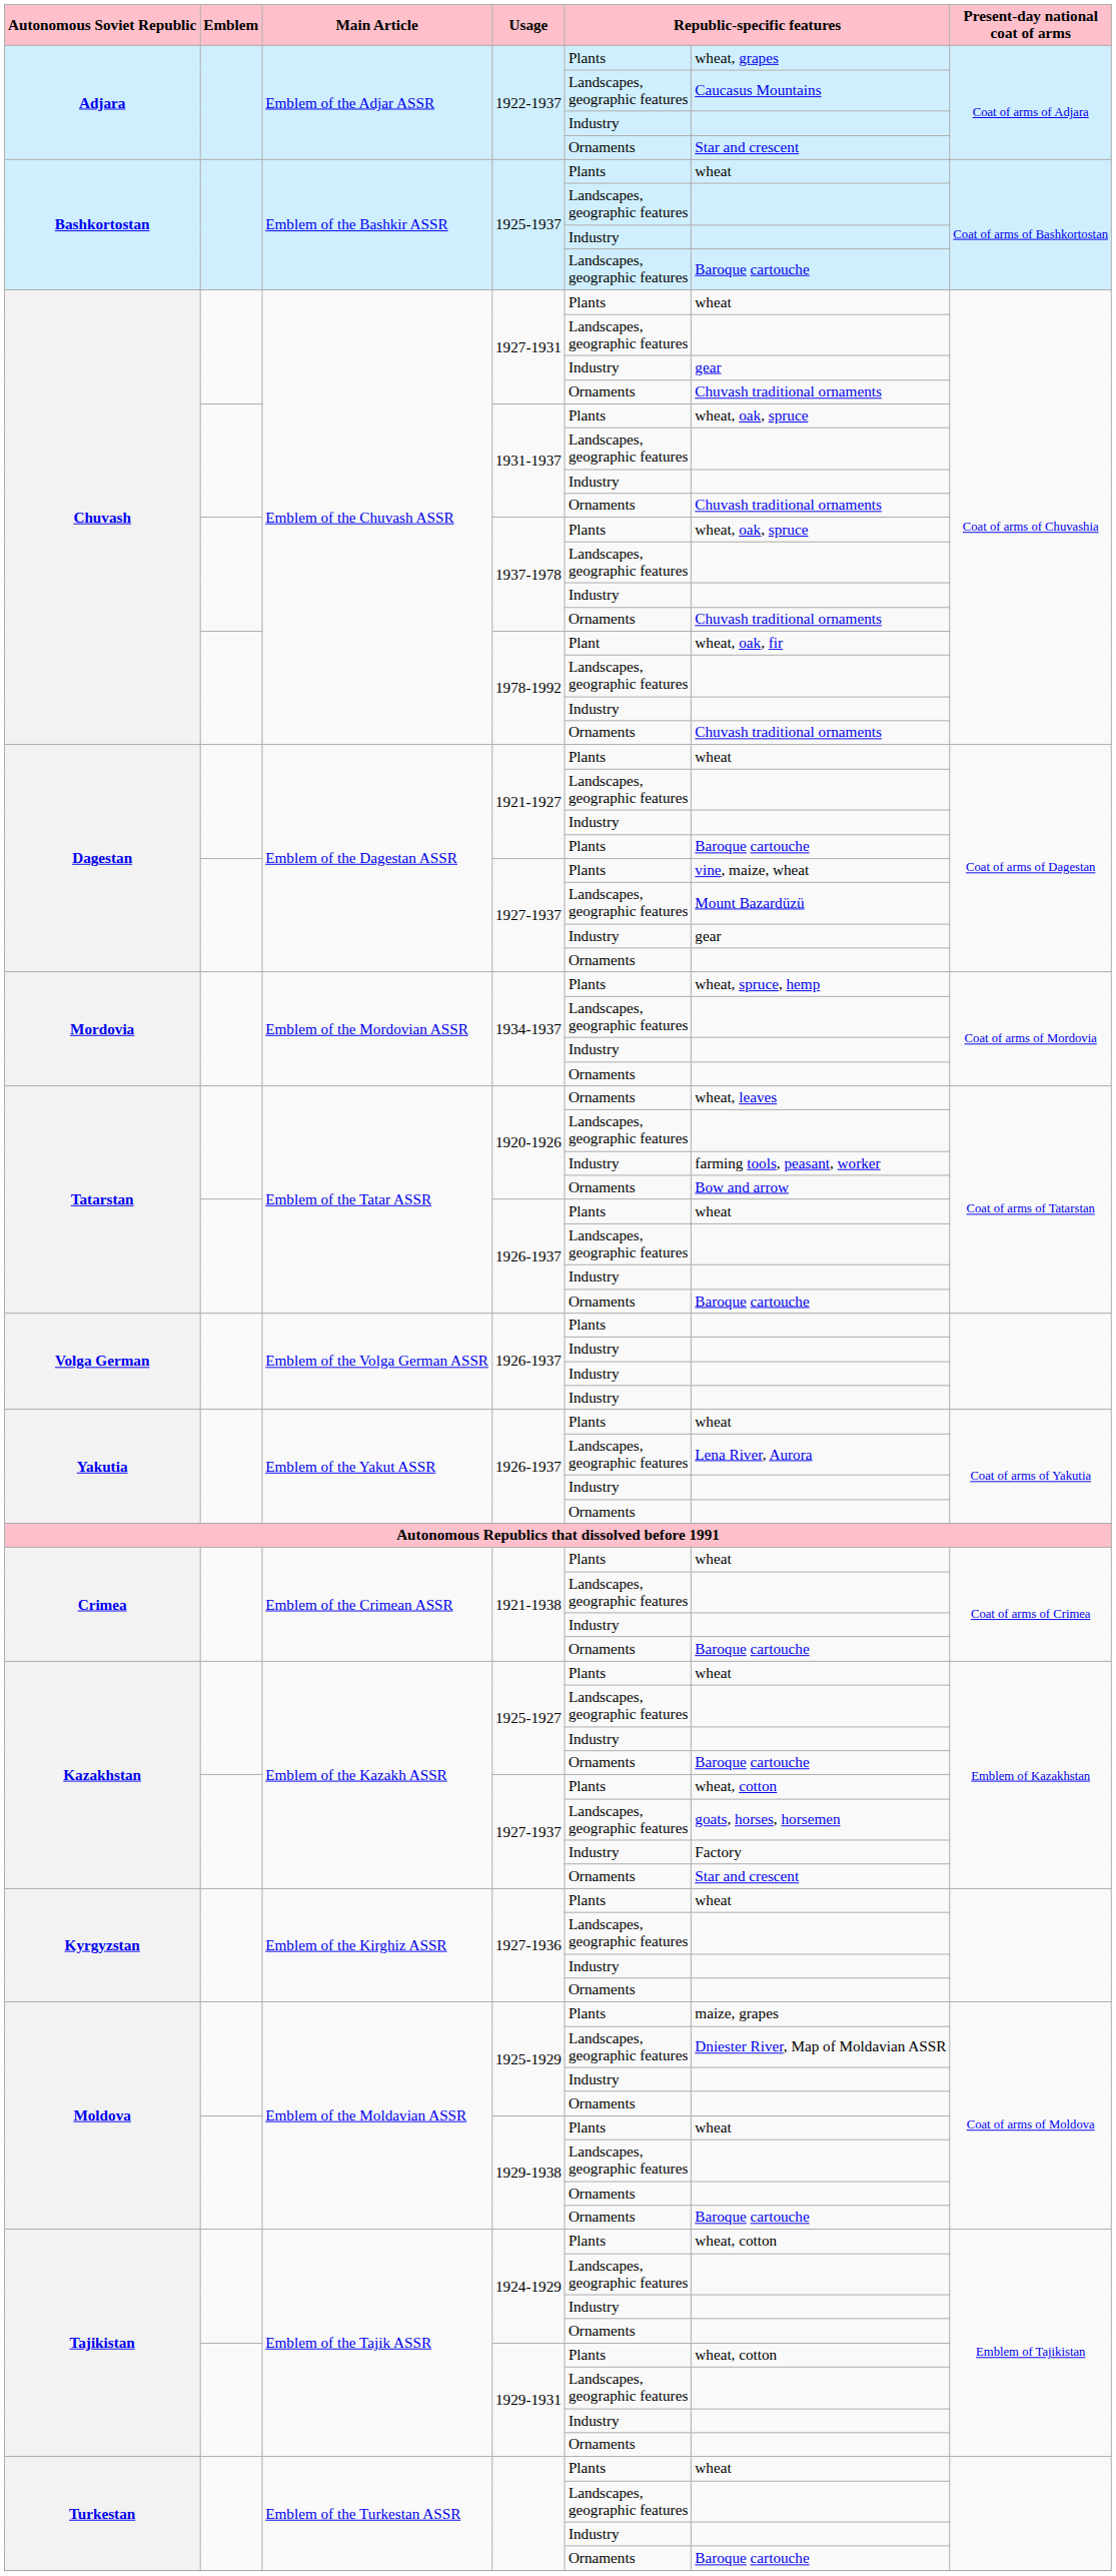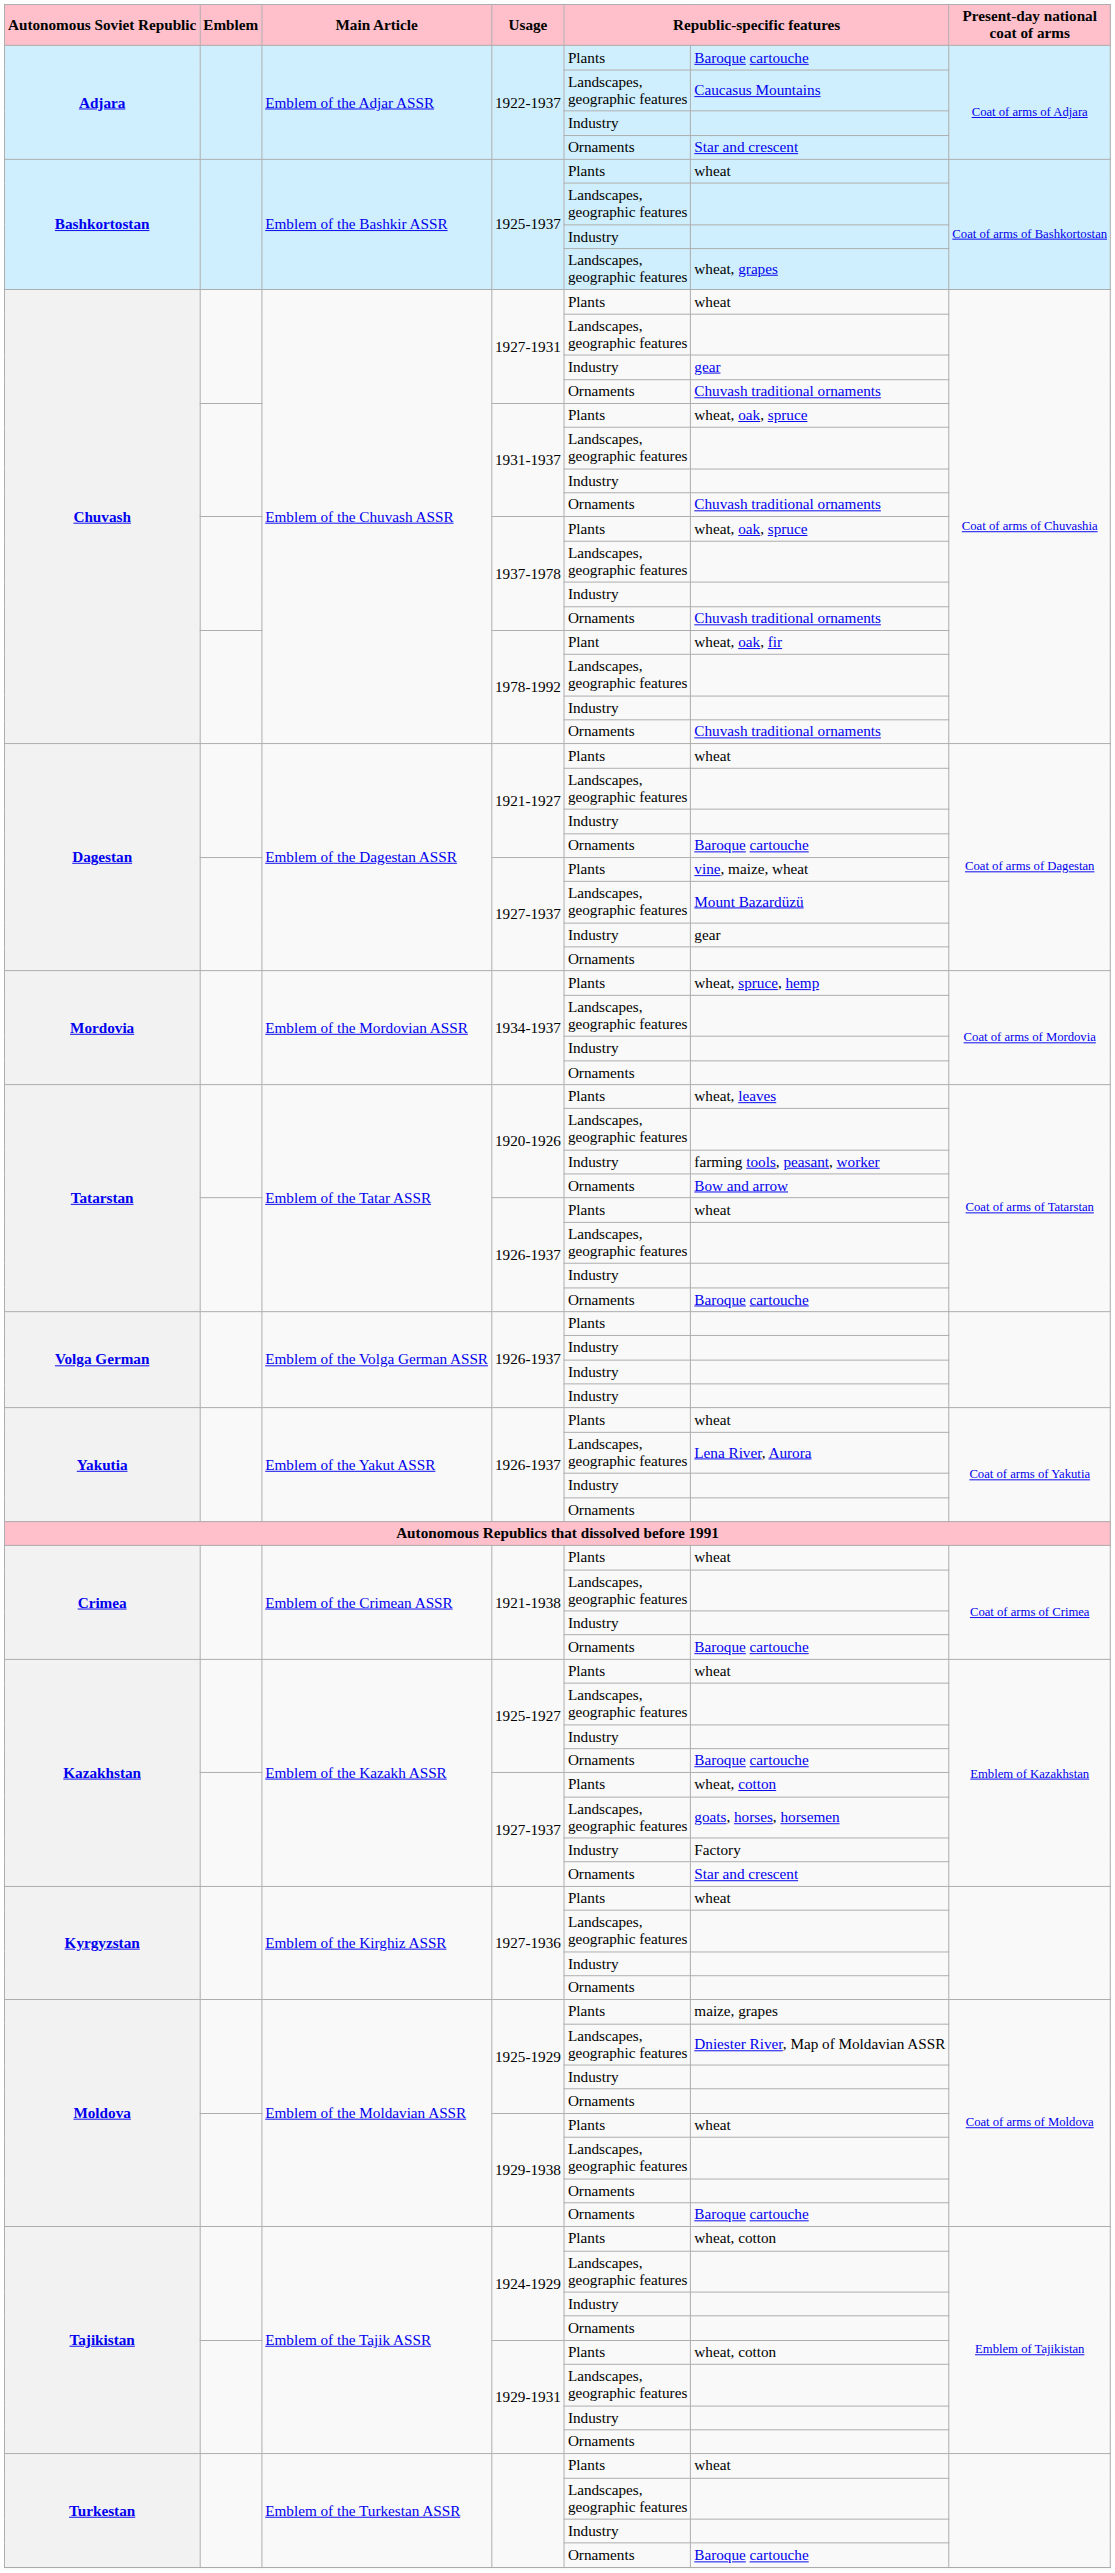row 2 | column 6: wheat, grapes -> Baroque cartouche
row 9 | column 6: Baroque cartouche -> wheat, grapes
row 29 | column 5: Plants -> Ornaments
row 38 | column 5: Ornaments -> Plants
